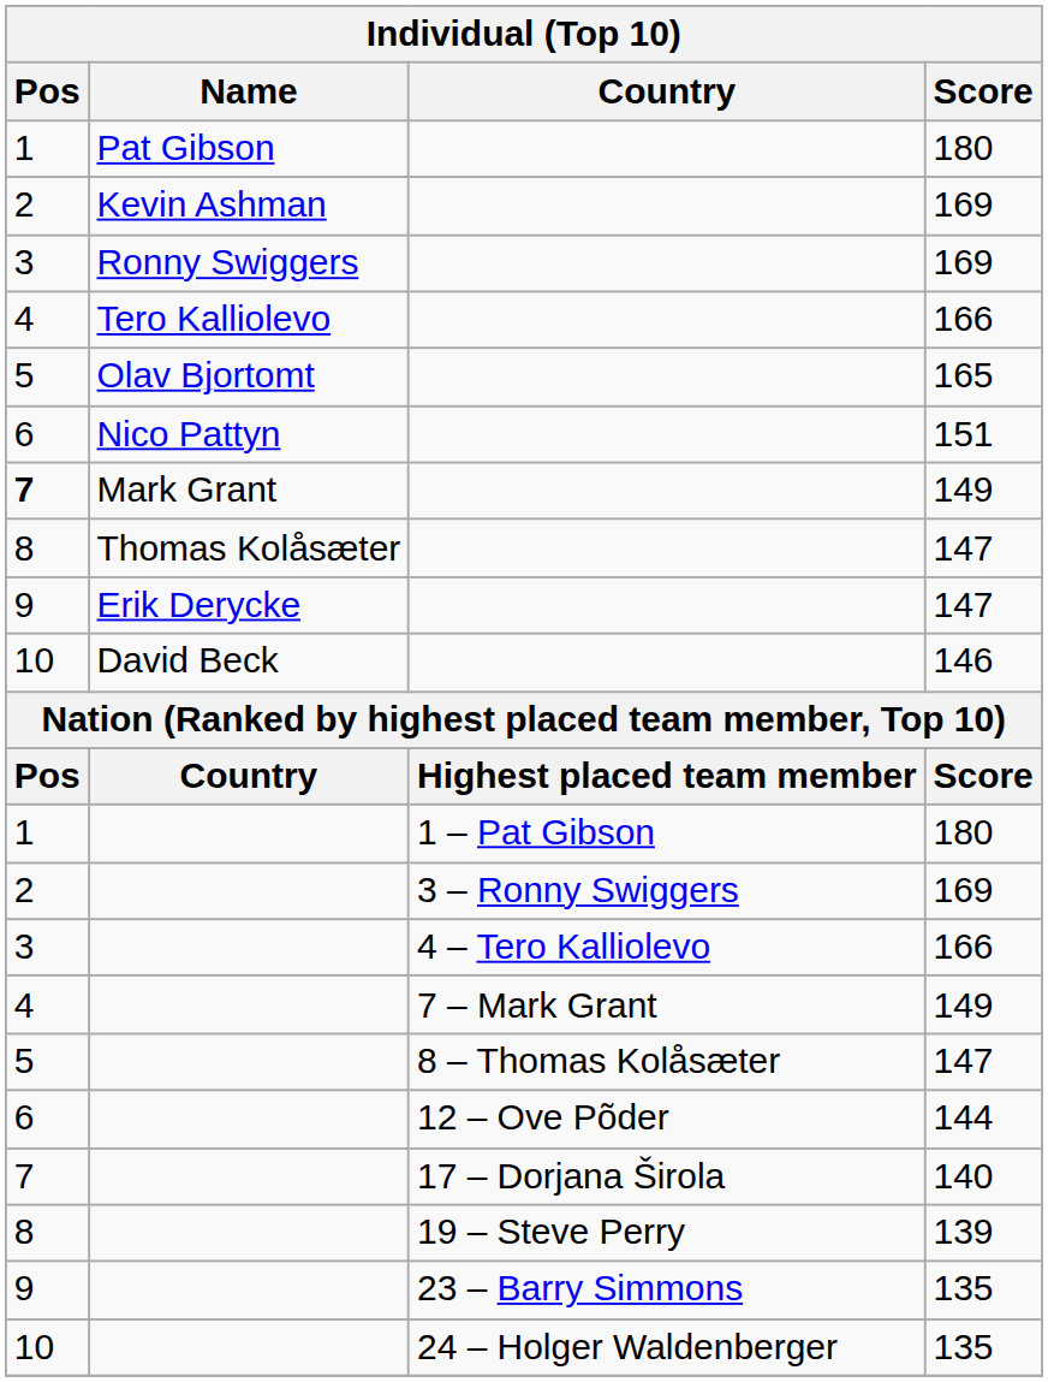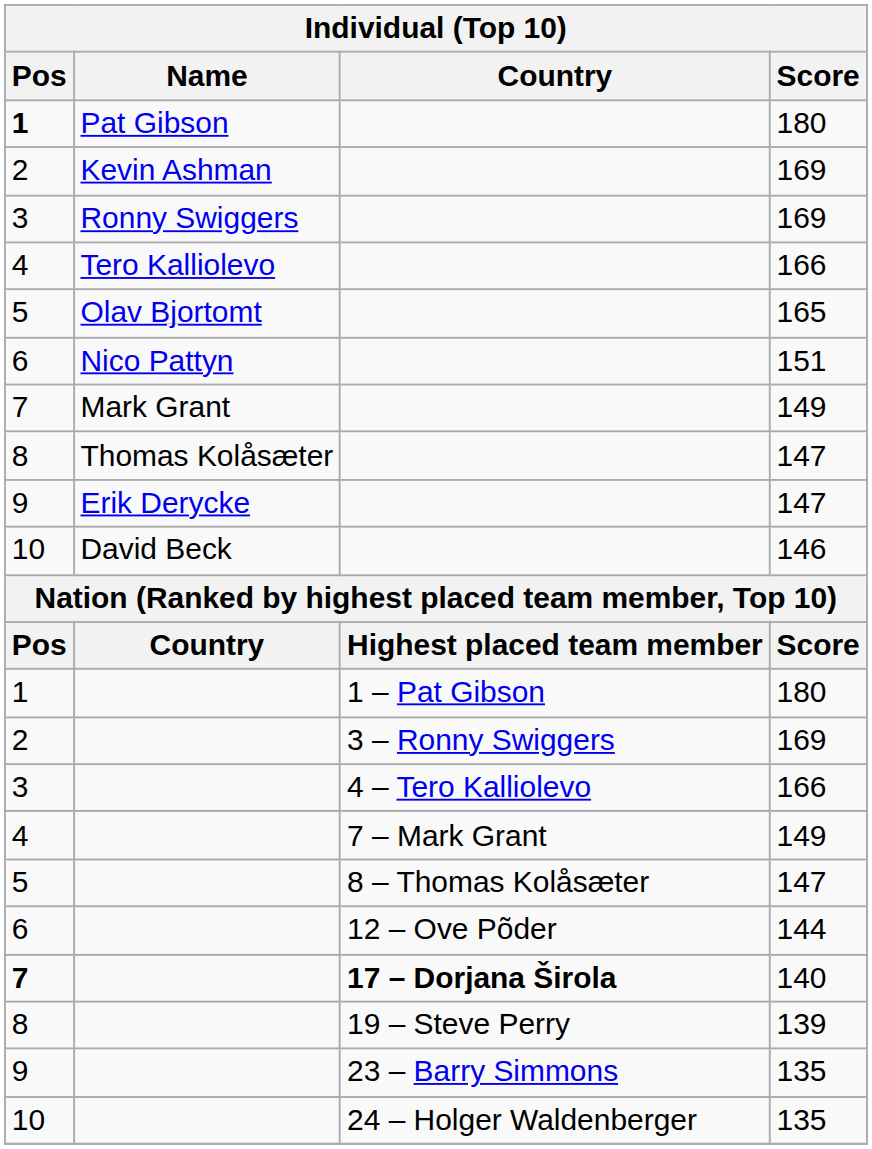Pat Gibson / 180 | Pos: normal -> bold
Mark Grant / 149 | Pos: bold -> normal
140 | Pos: normal -> bold
140 | Country: normal -> bold
